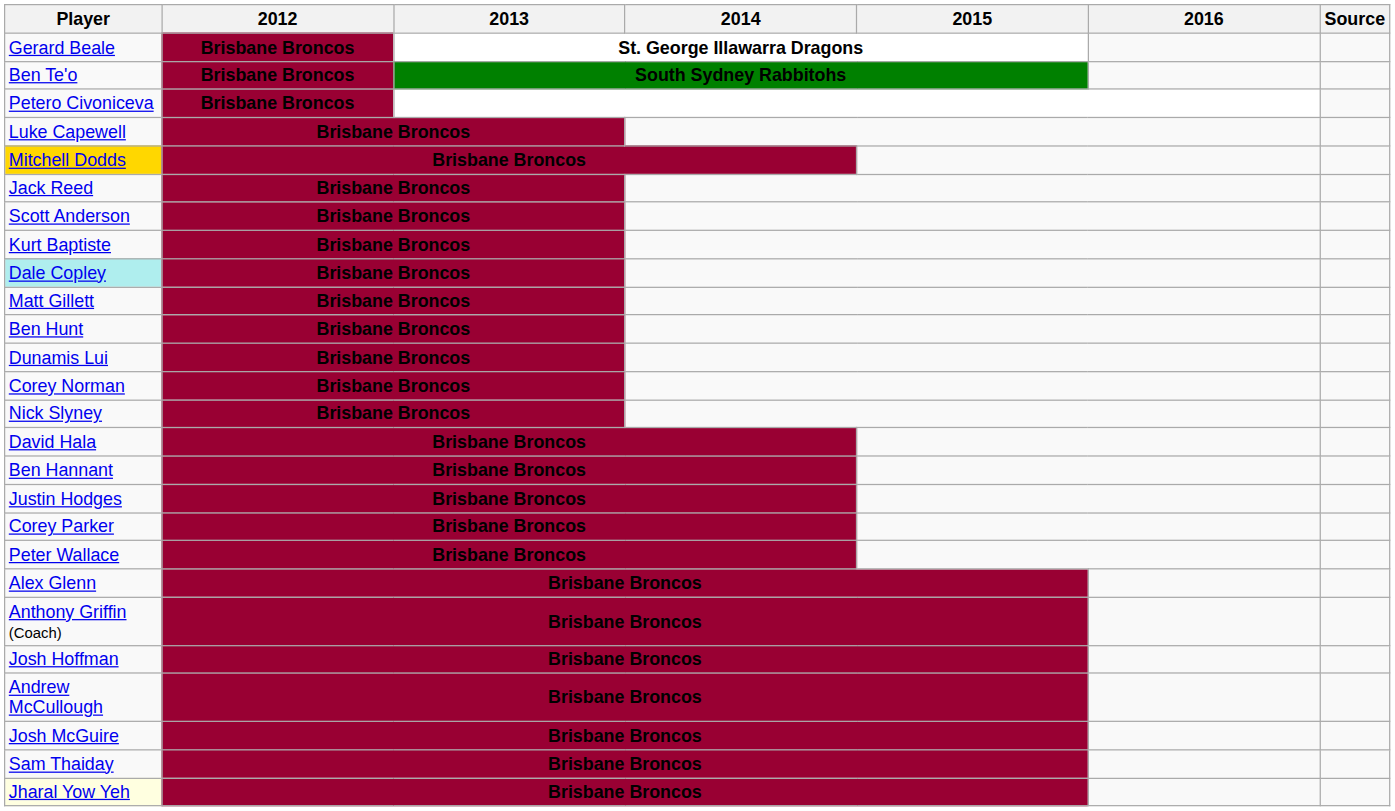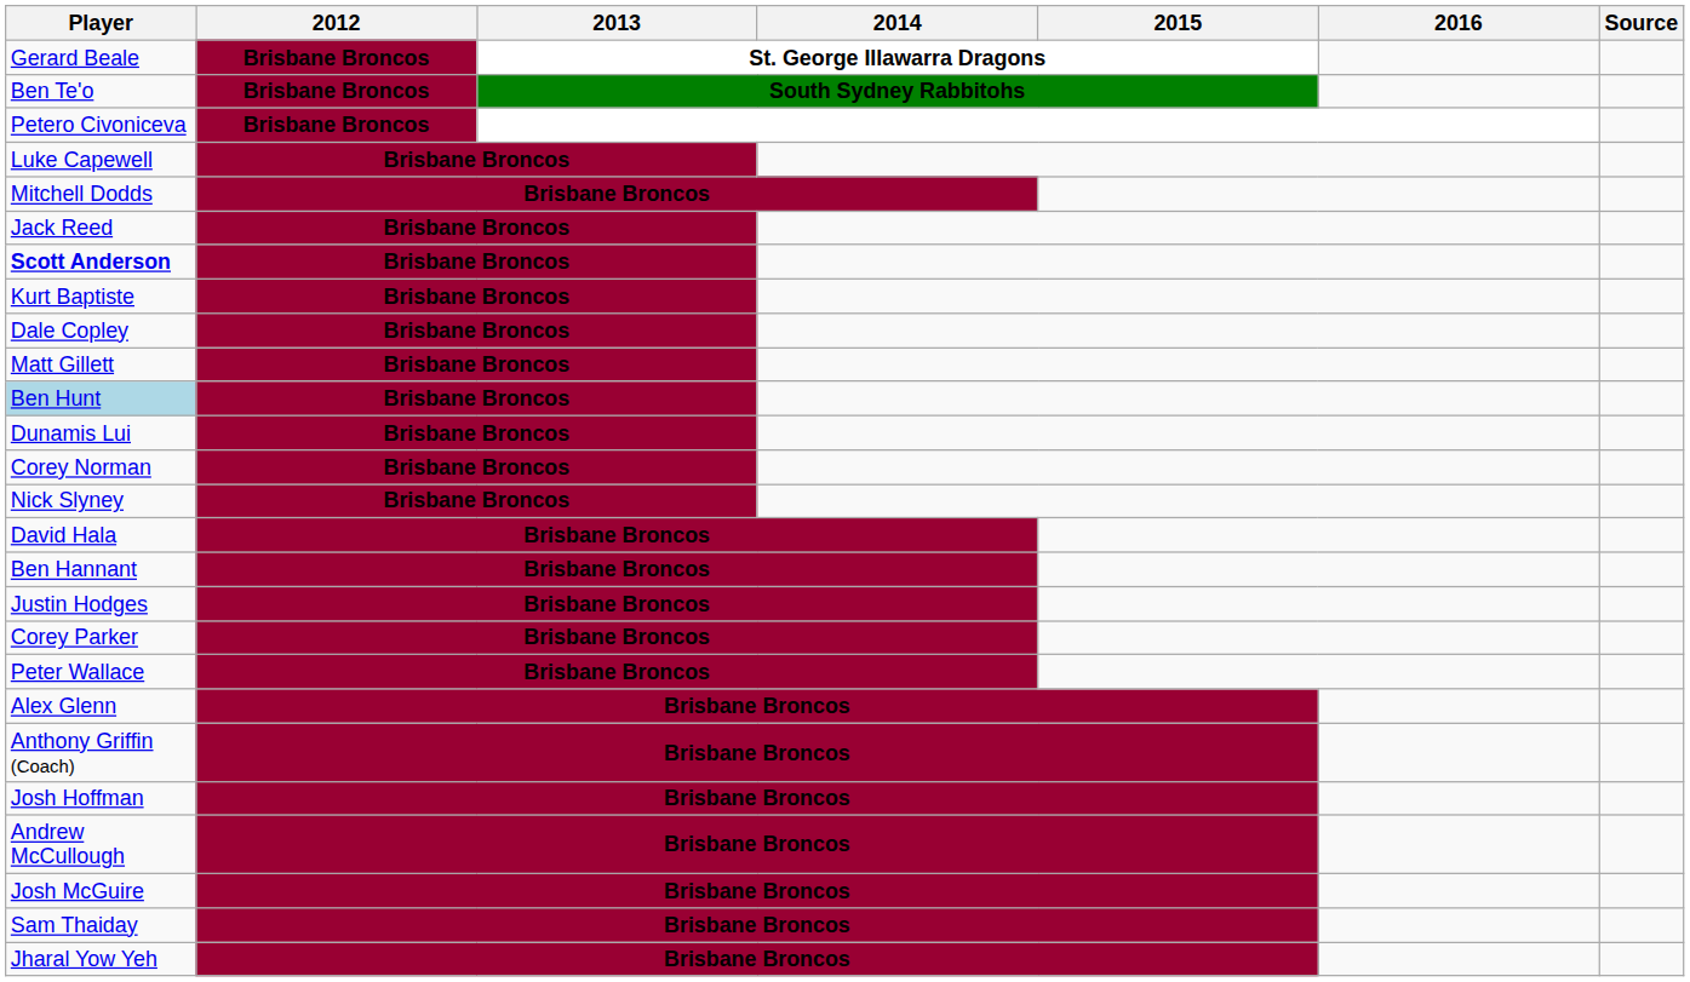Mitchell Dodds | Player: gold background -> no background
Scott Anderson | Player: normal -> bold
Dale Copley | Player: paleturquoise background -> no background
Ben Hunt | Player: no background -> lightblue background
Jharal Yow Yeh | Player: lightyellow background -> no background
